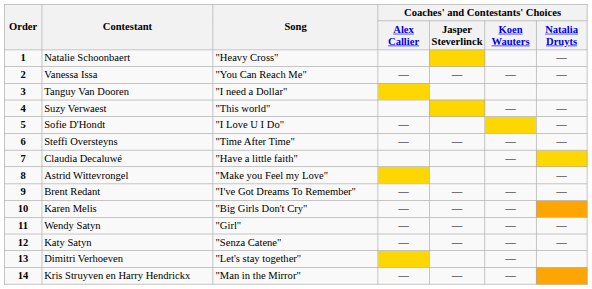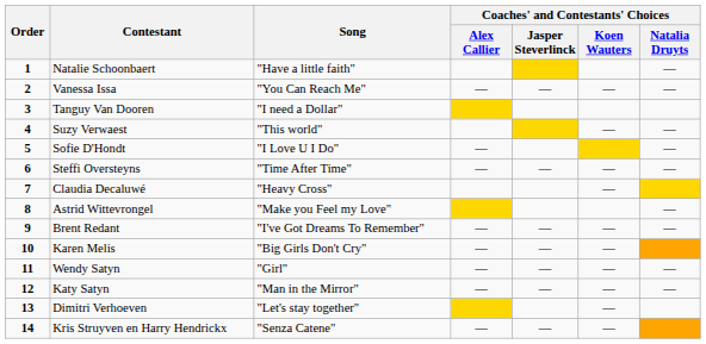Natalie Schoonbaert | Song: "Heavy Cross" -> "Have a little faith"
Claudia Decaluwé | Song: "Have a little faith" -> "Heavy Cross"
Katy Satyn | Song: "Senza Catene" -> "Man in the Mirror"
Kris Struyven en Harry Hendrickx | Song: "Man in the Mirror" -> "Senza Catene"
